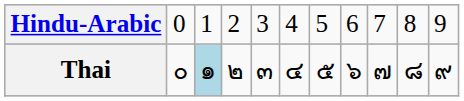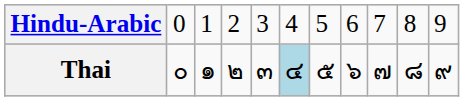Thai | column 3: lightblue background -> no background
Thai | column 6: no background -> lightblue background
